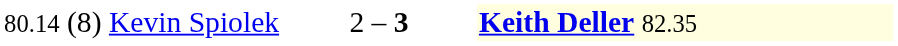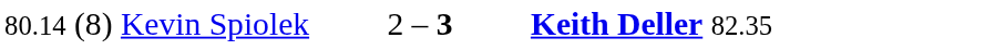80.14 (8) Kevin Spiolek | column 3: lightyellow background -> no background
